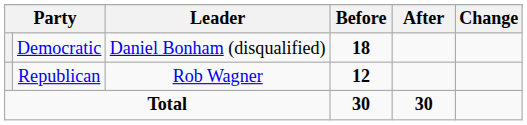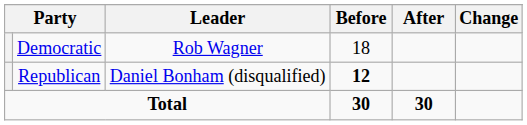Democratic | Leader: Daniel Bonham (disqualified) -> Rob Wagner
Democratic | Before: bold -> normal
Republican | Leader: Rob Wagner -> Daniel Bonham (disqualified)
